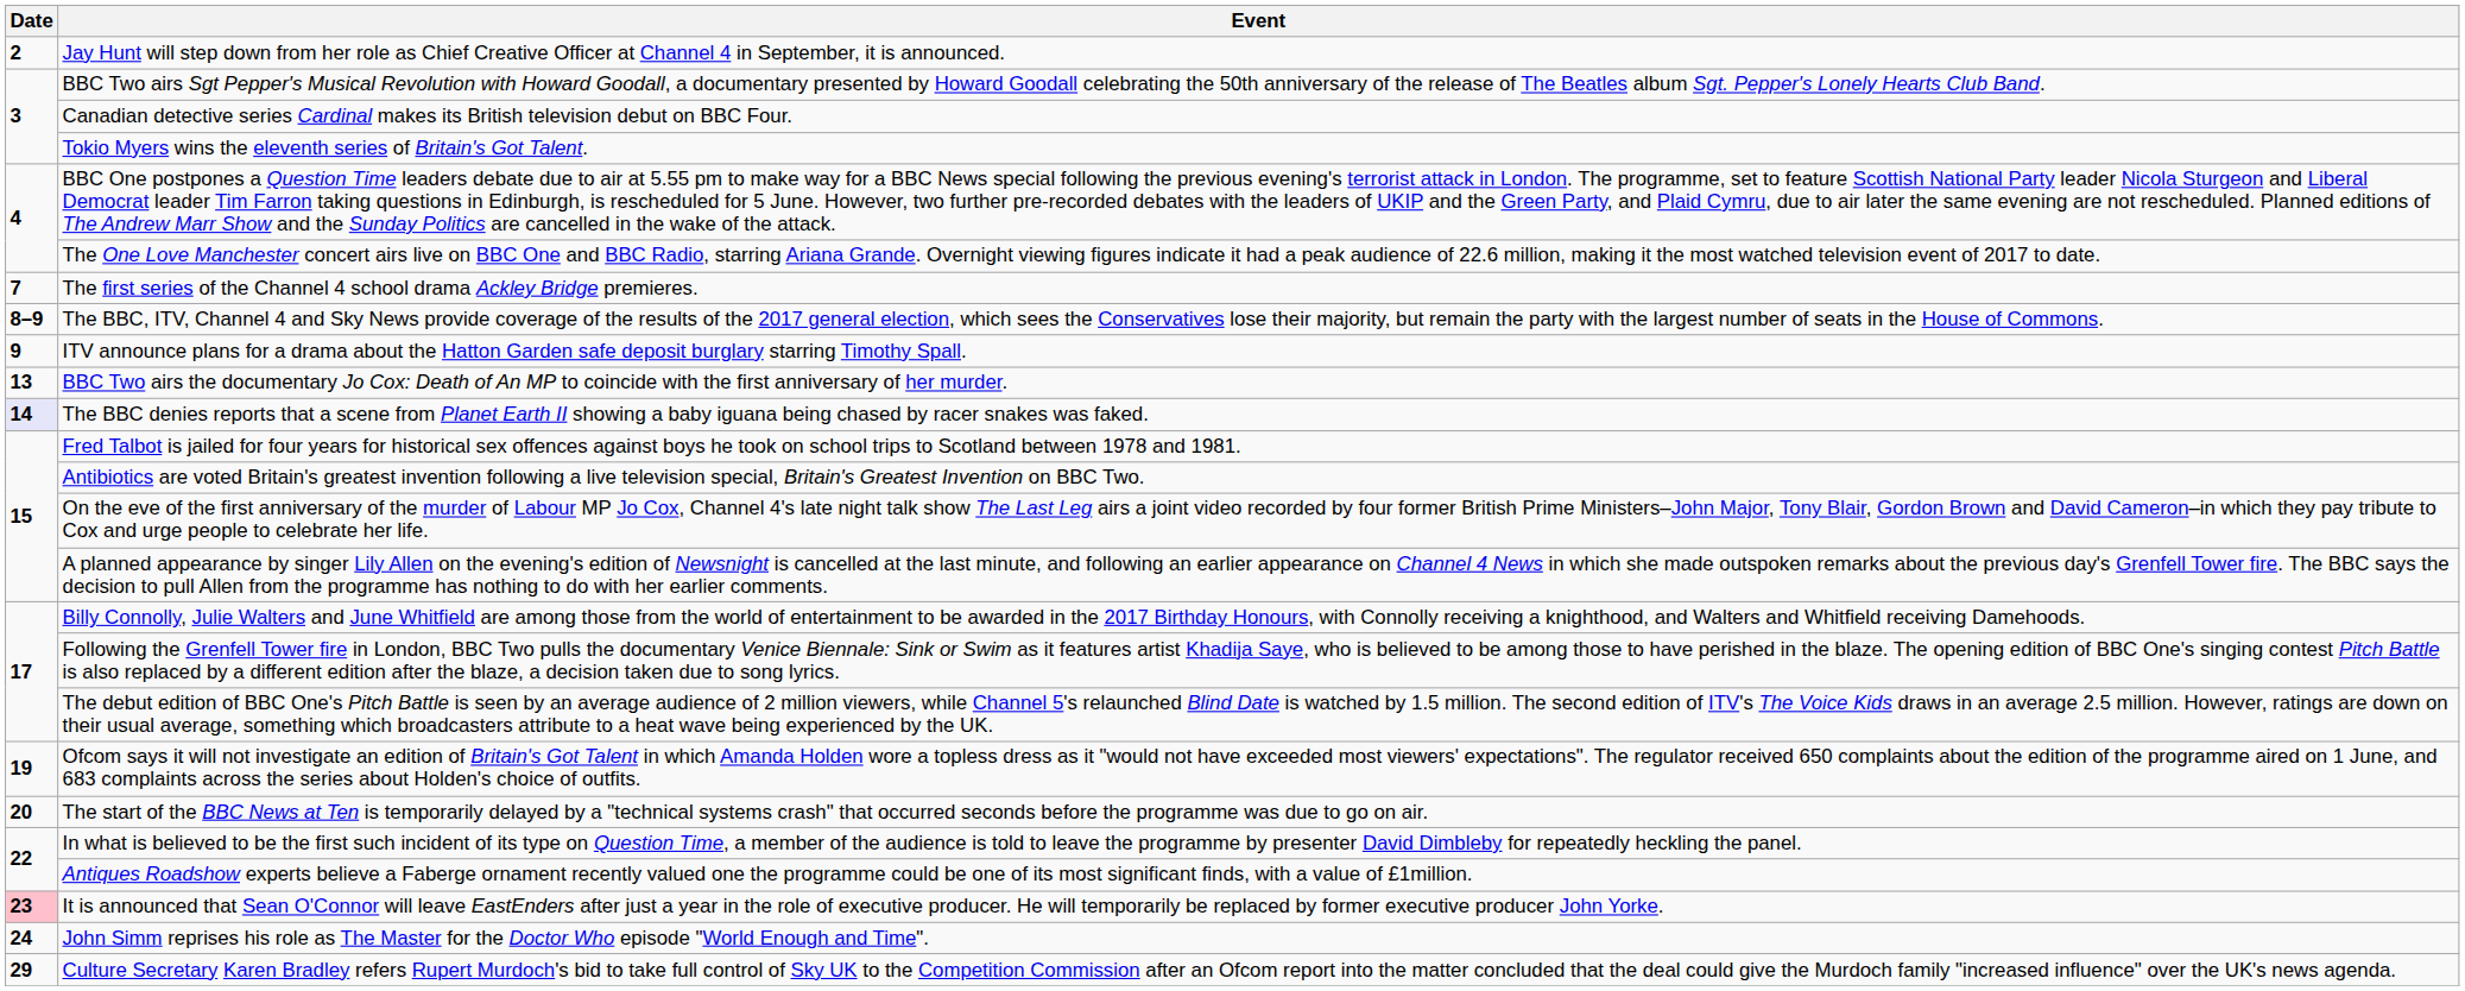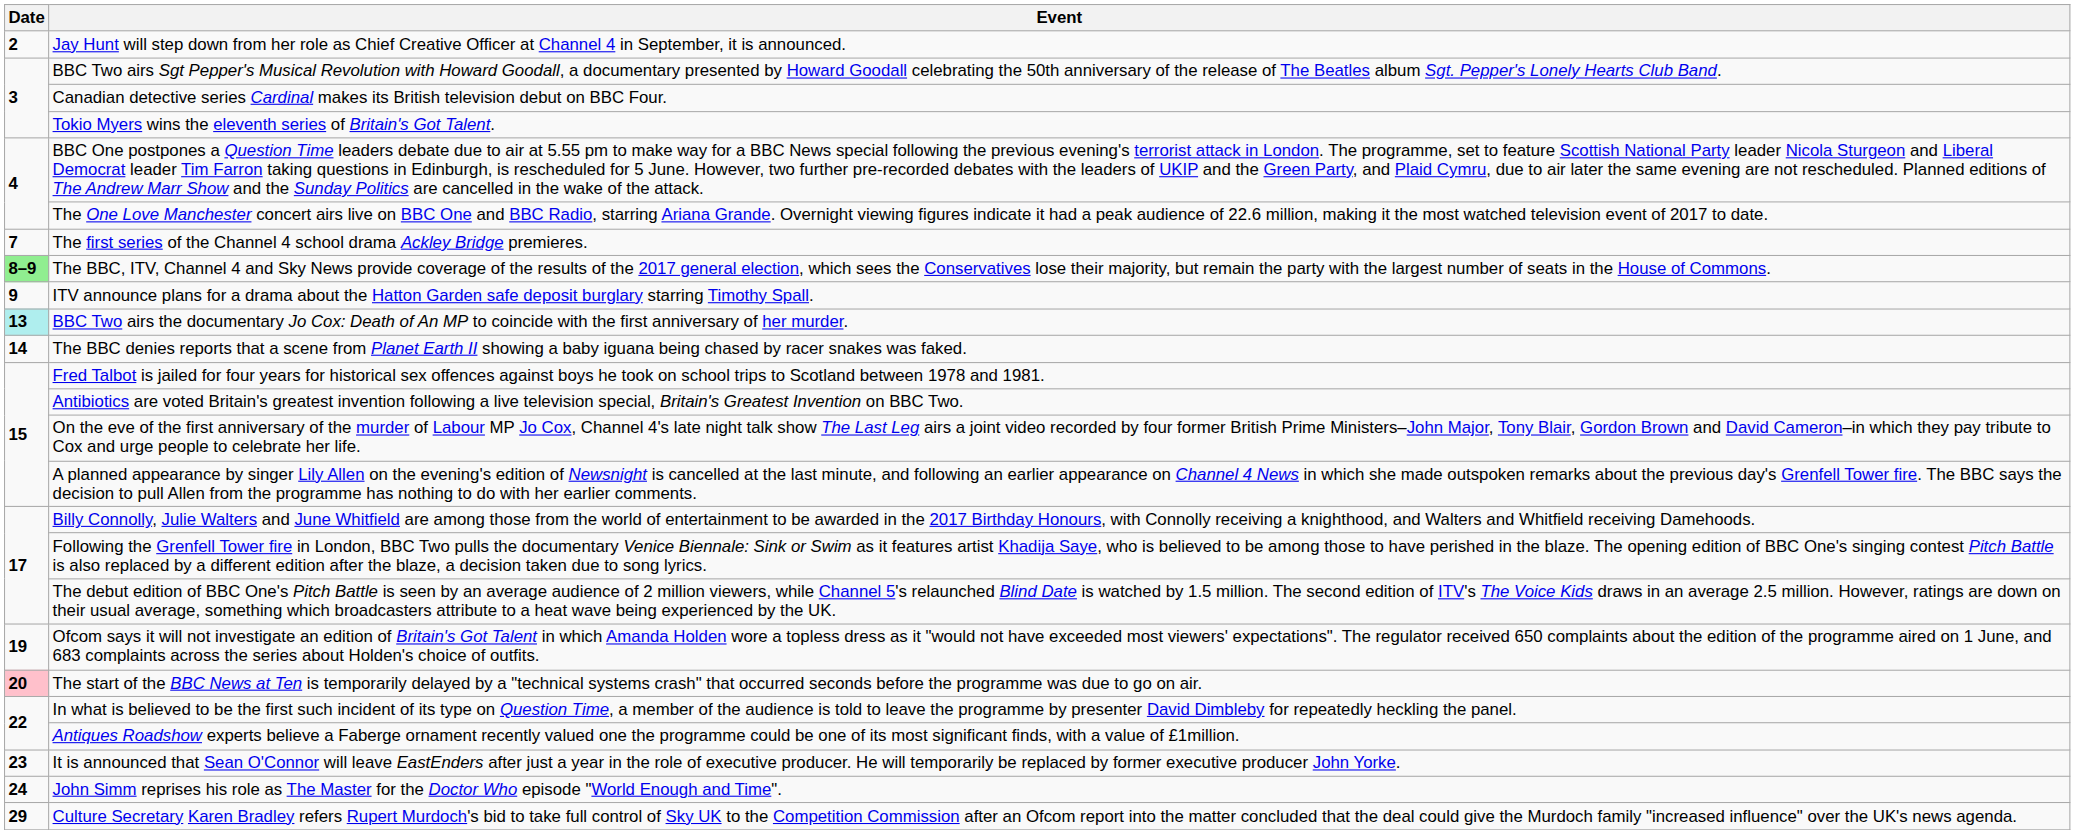row 9 | Date: no background -> lightgreen background
row 11 | Date: no background -> paleturquoise background
row 12 | Date: lavender background -> no background
row 21 | Date: no background -> pink background
row 24 | Date: pink background -> no background
